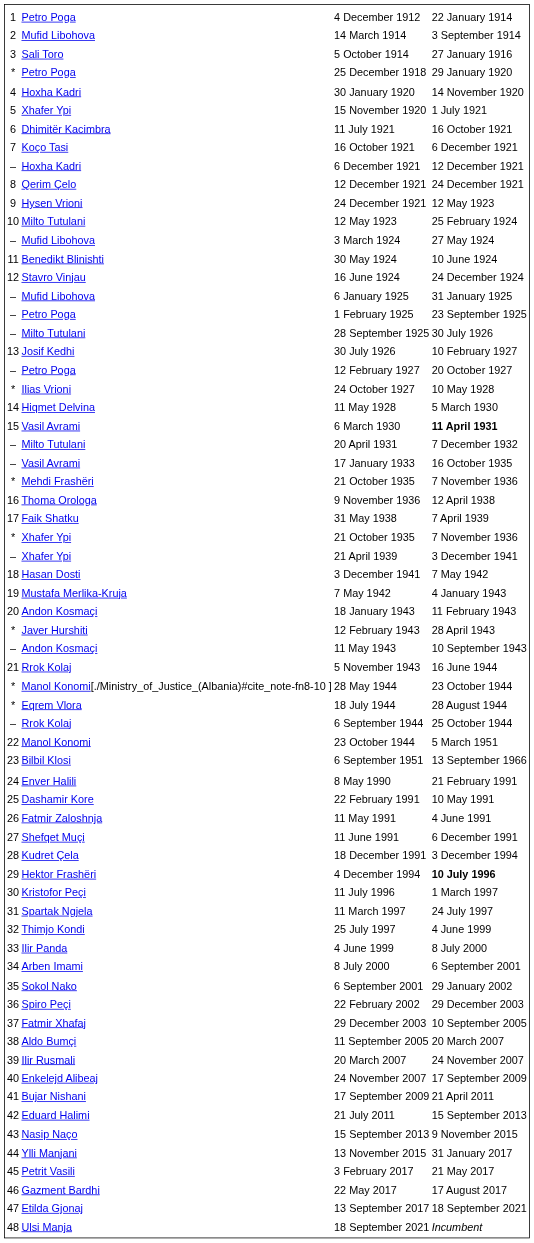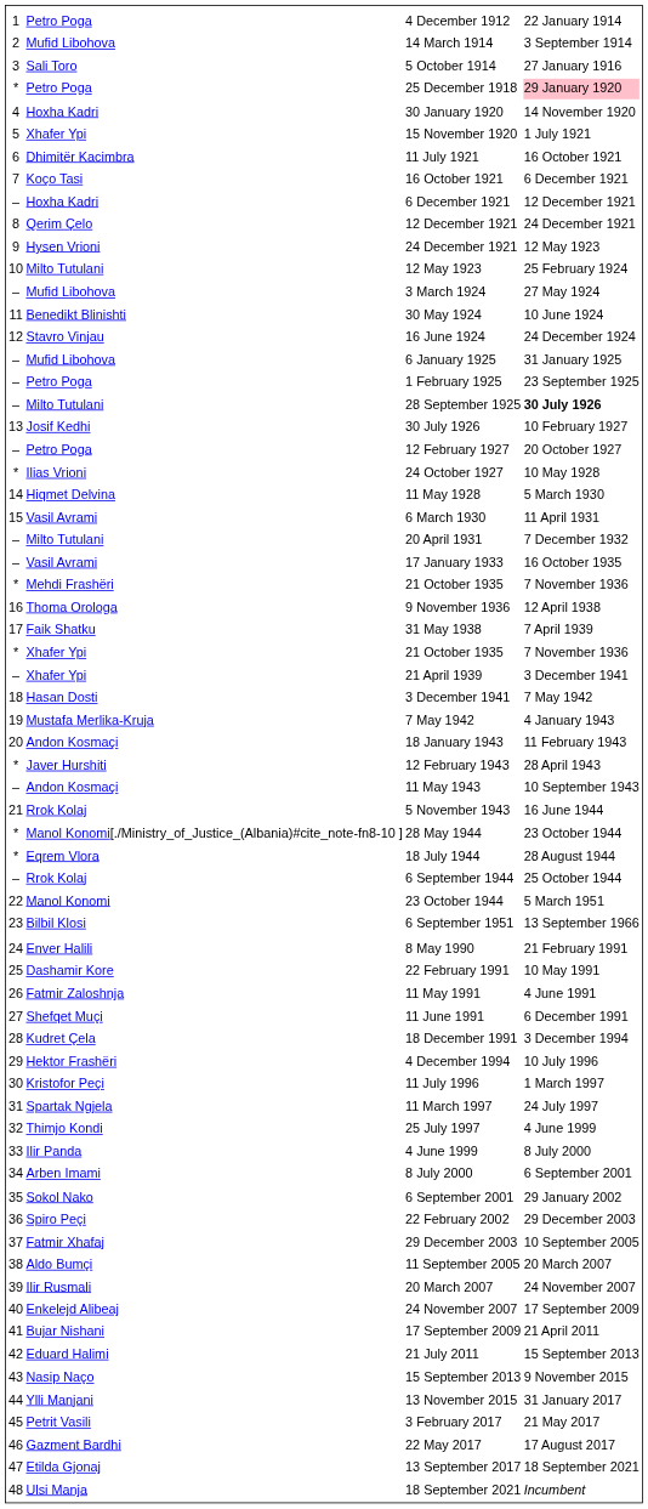25 December 1918 | column 4: no background -> pink background
28 September 1925 | column 4: normal -> bold
6 March 1930 | column 4: bold -> normal
4 December 1994 | column 4: bold -> normal
